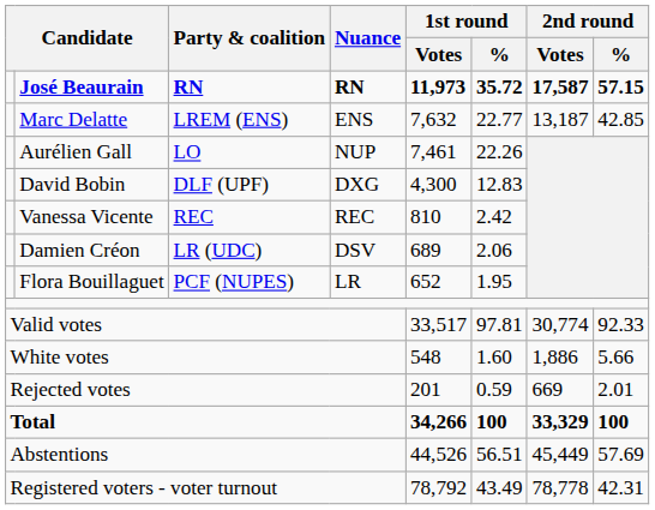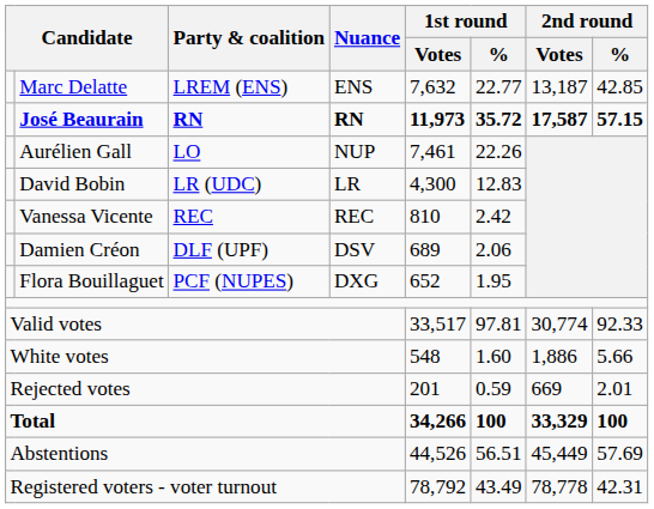rows swapped: José Beaurain <-> Marc Delatte
David Bobin | Party & coalition: DLF (UPF) -> LR (UDC)
David Bobin | Nuance: DXG -> LR
Damien Créon | Party & coalition: LR (UDC) -> DLF (UPF)
Flora Bouillaguet | Nuance: LR -> DXG
